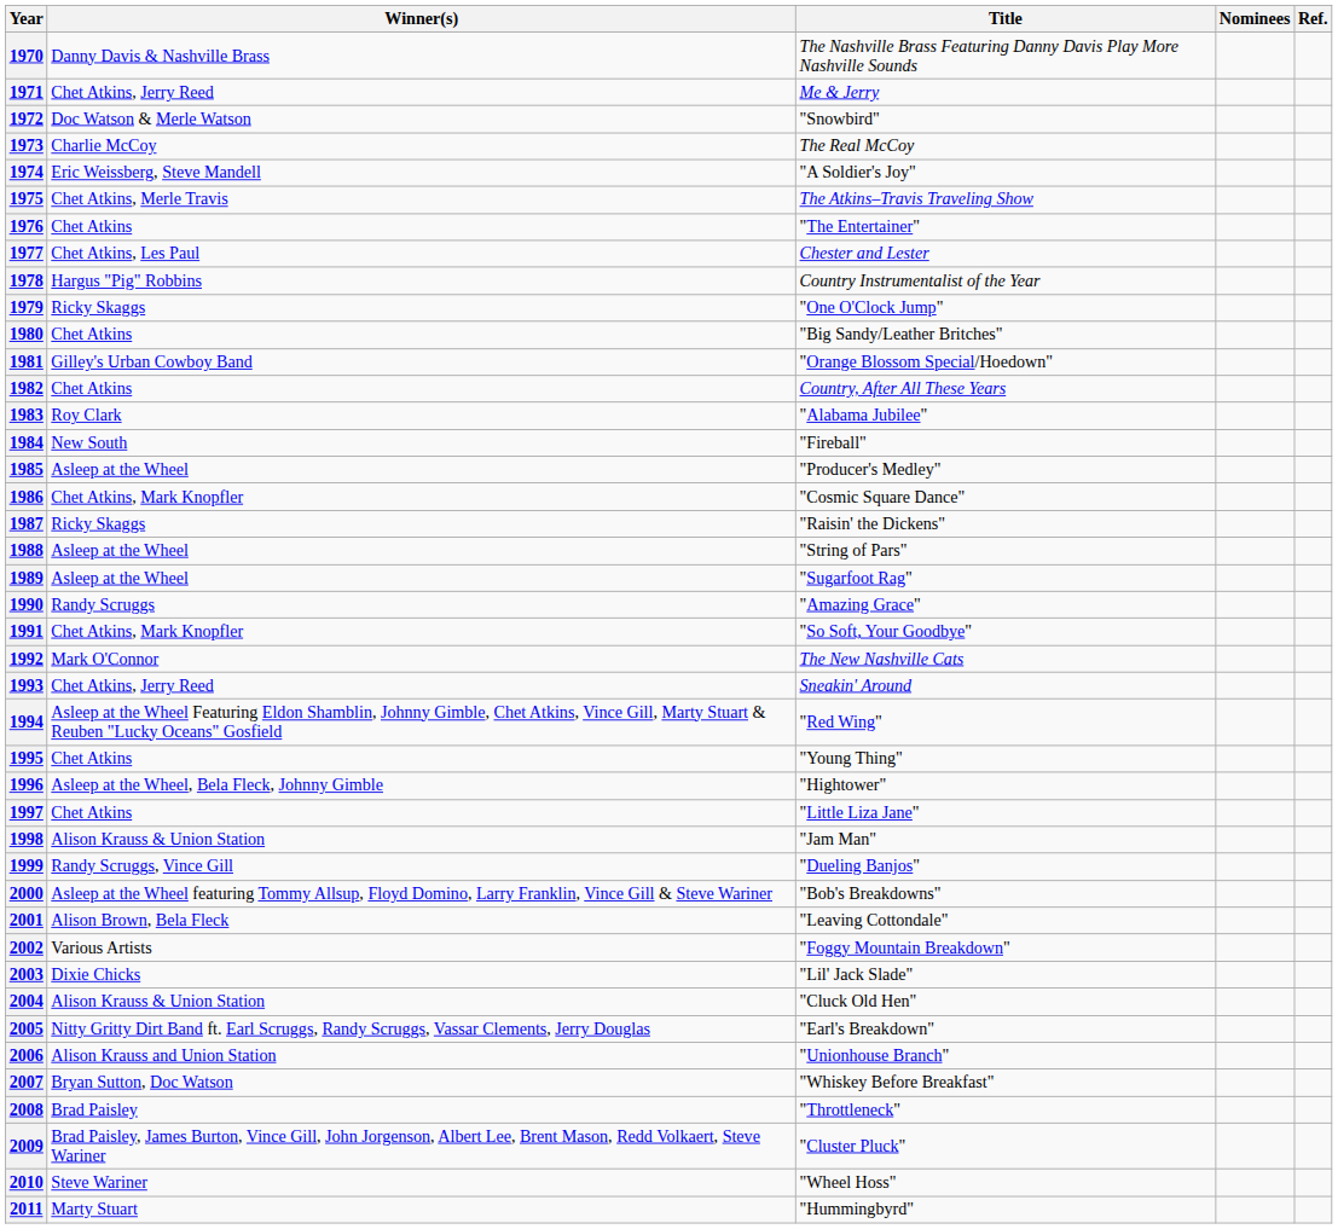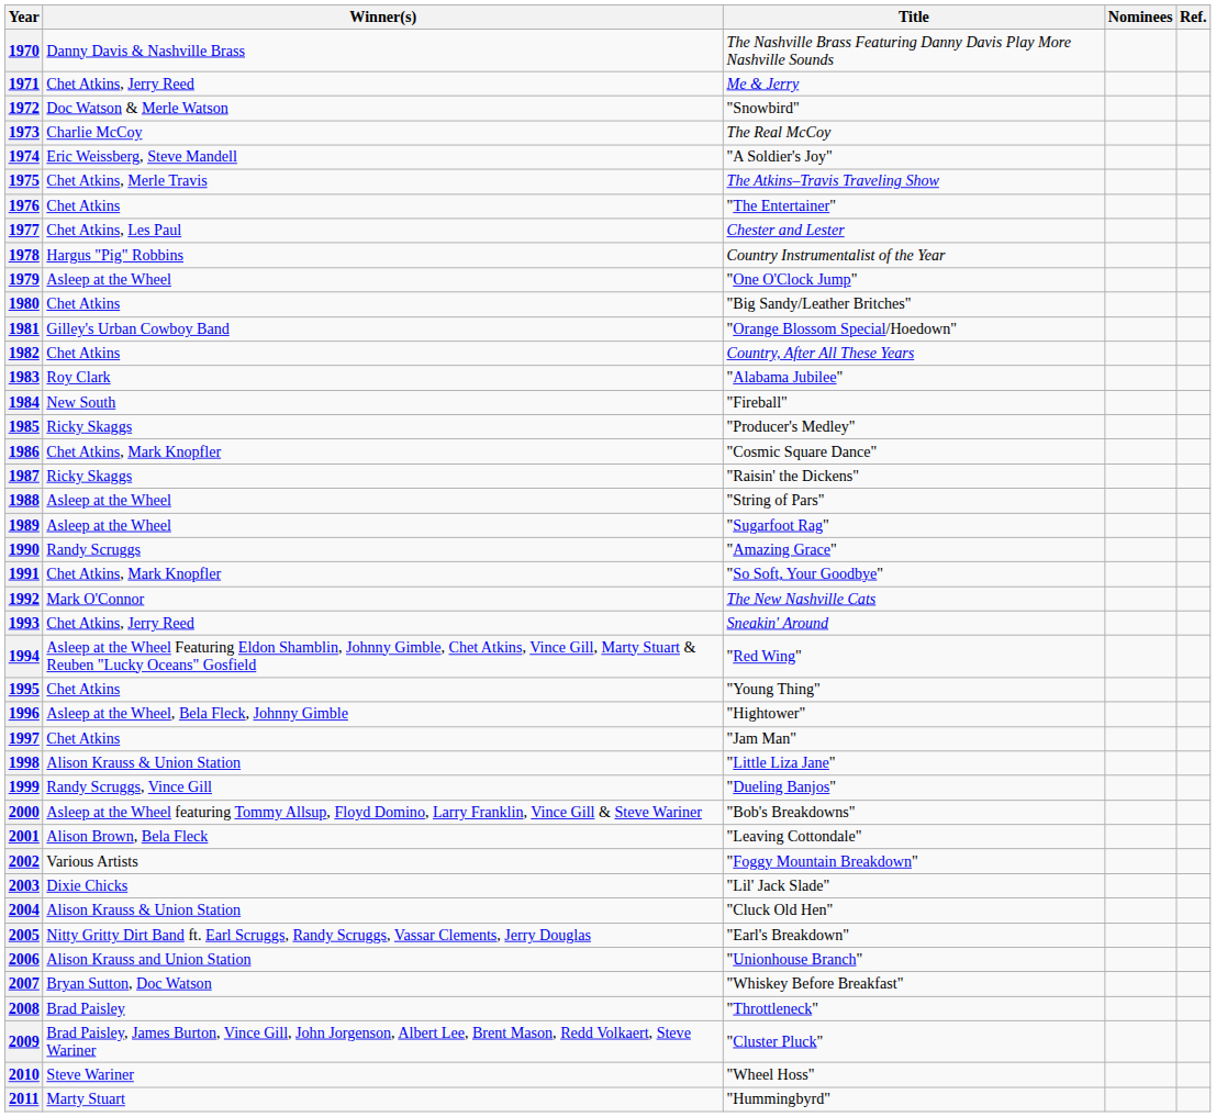1979 | Winner(s): Ricky Skaggs -> Asleep at the Wheel
1985 | Winner(s): Asleep at the Wheel -> Ricky Skaggs
1997 | Title: "Little Liza Jane" -> "Jam Man"
1998 | Title: "Jam Man" -> "Little Liza Jane"
